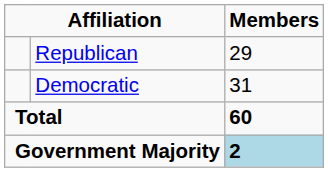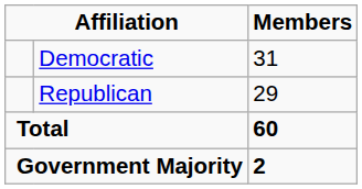rows swapped: Democratic <-> Republican
Government Majority | Members: lightblue background -> no background
